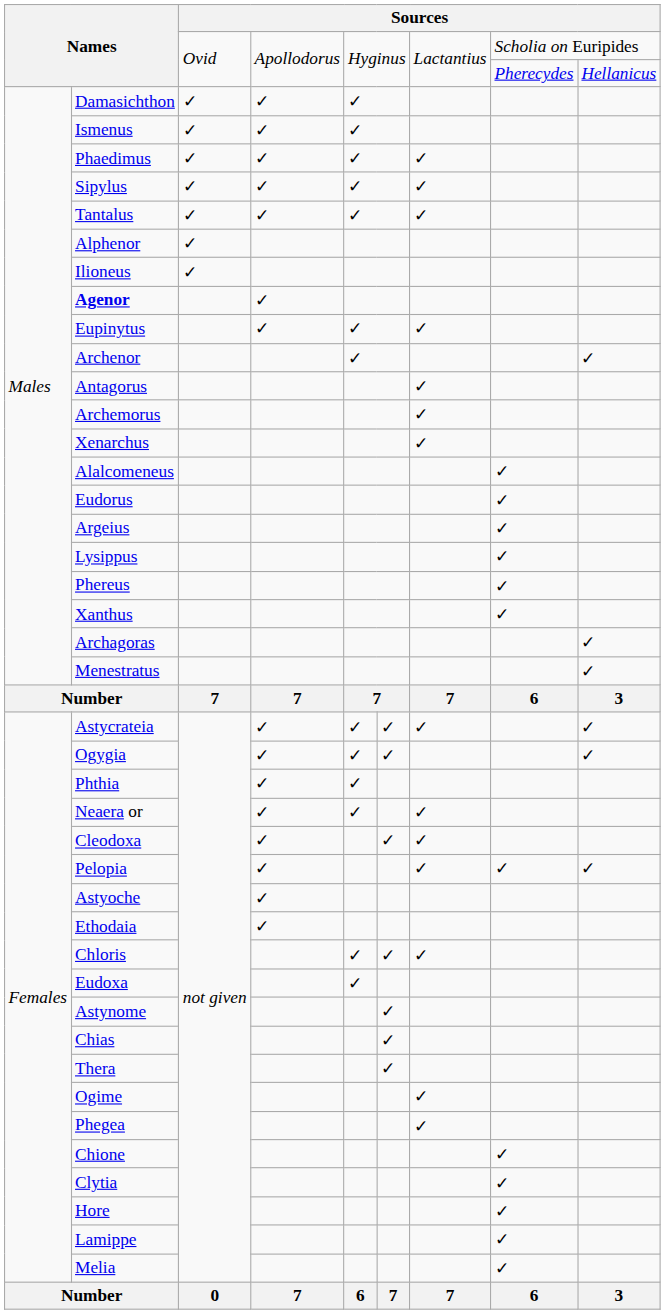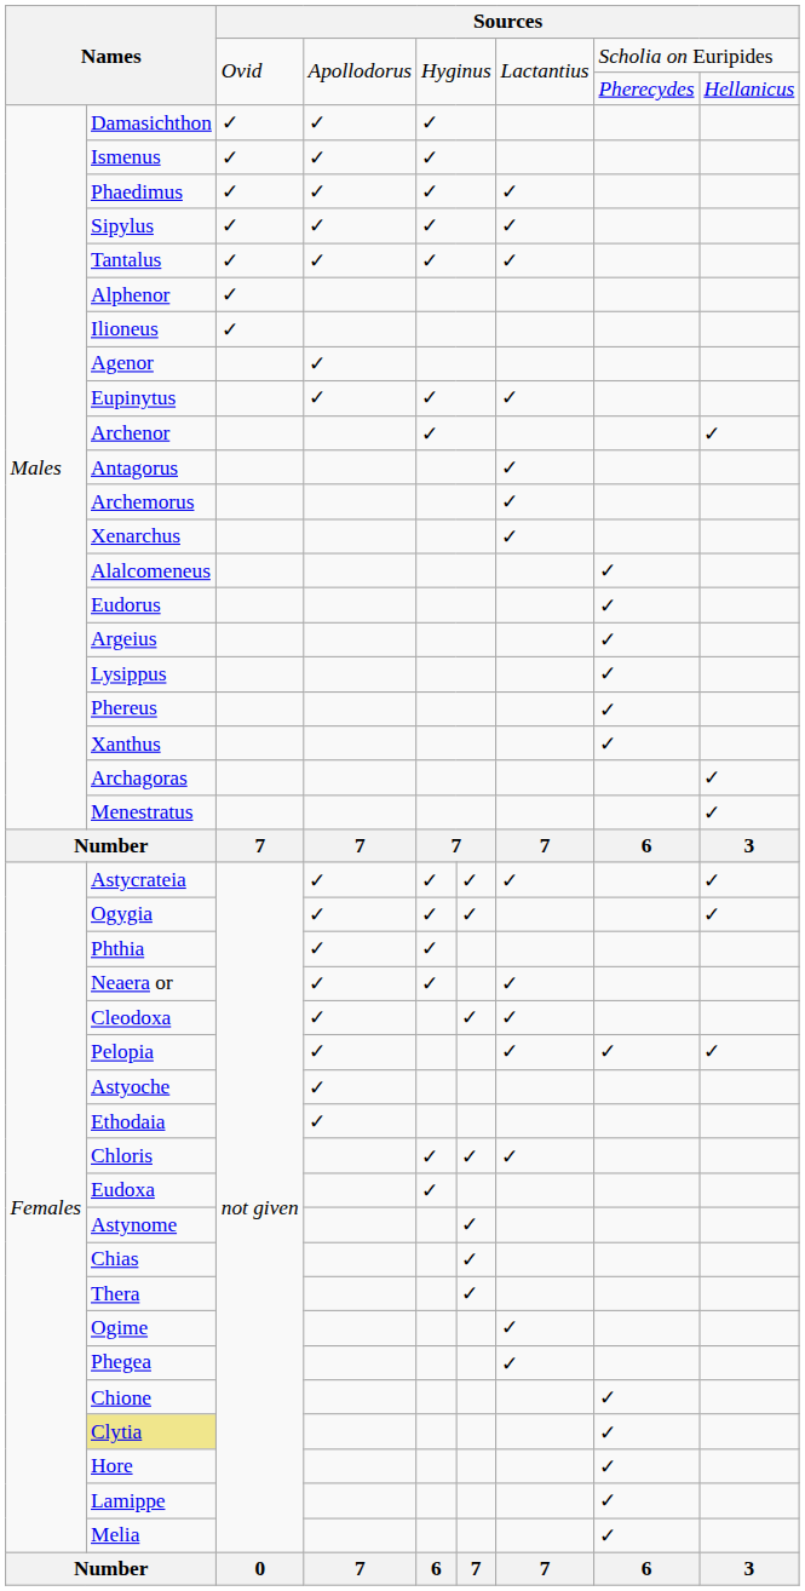Agenor | column 2: bold -> normal
Clytia | column 2: no background -> khaki background
